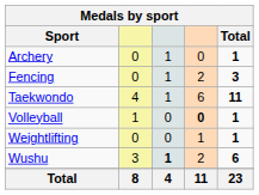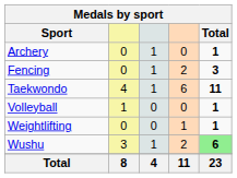Volleyball | column 4: bold -> normal
Wushu | column 3: bold -> normal
Wushu | Total: no background -> lightgreen background
